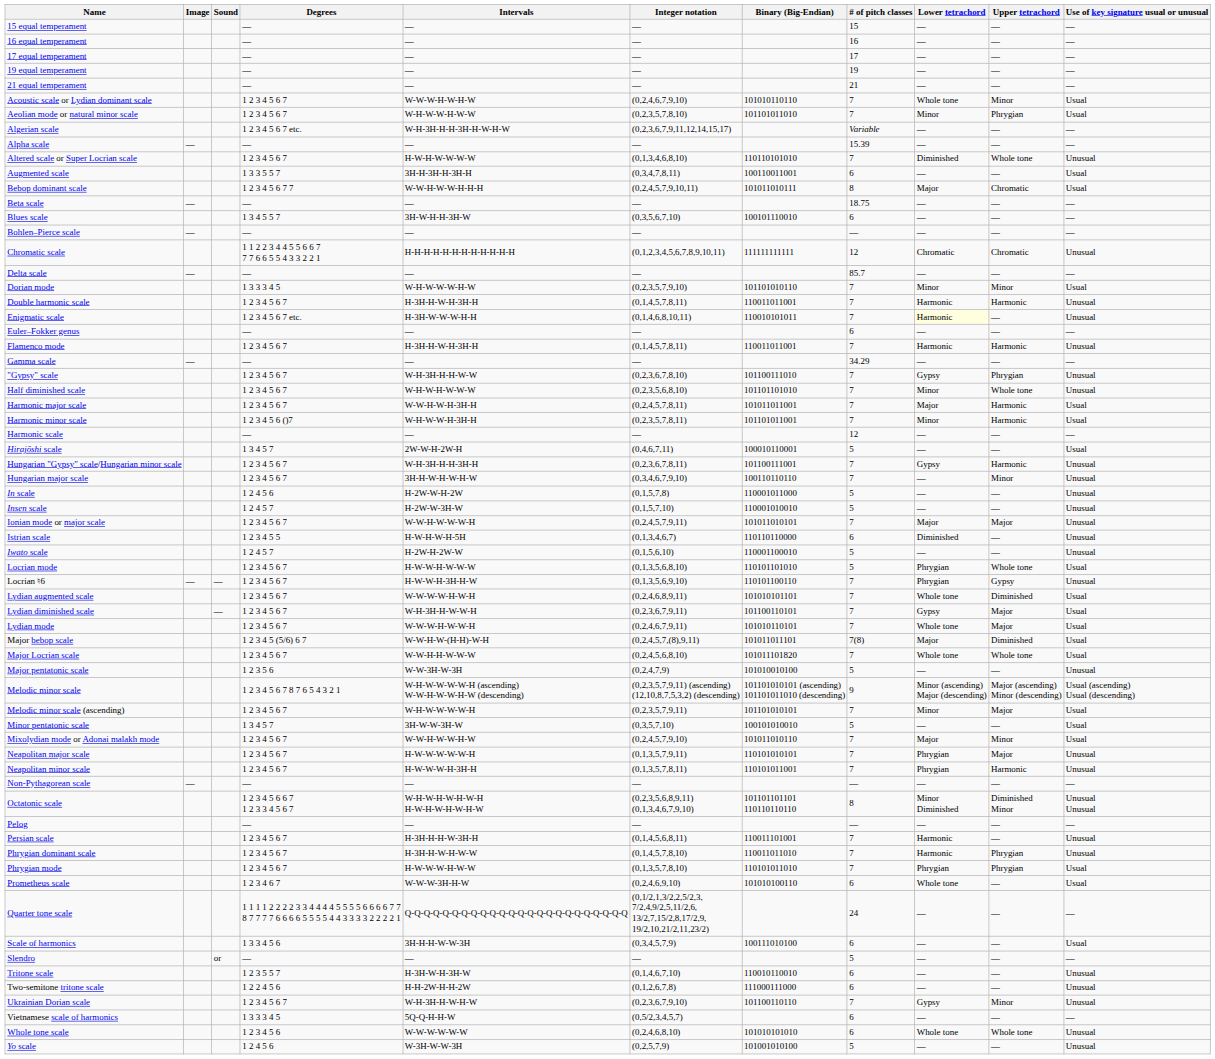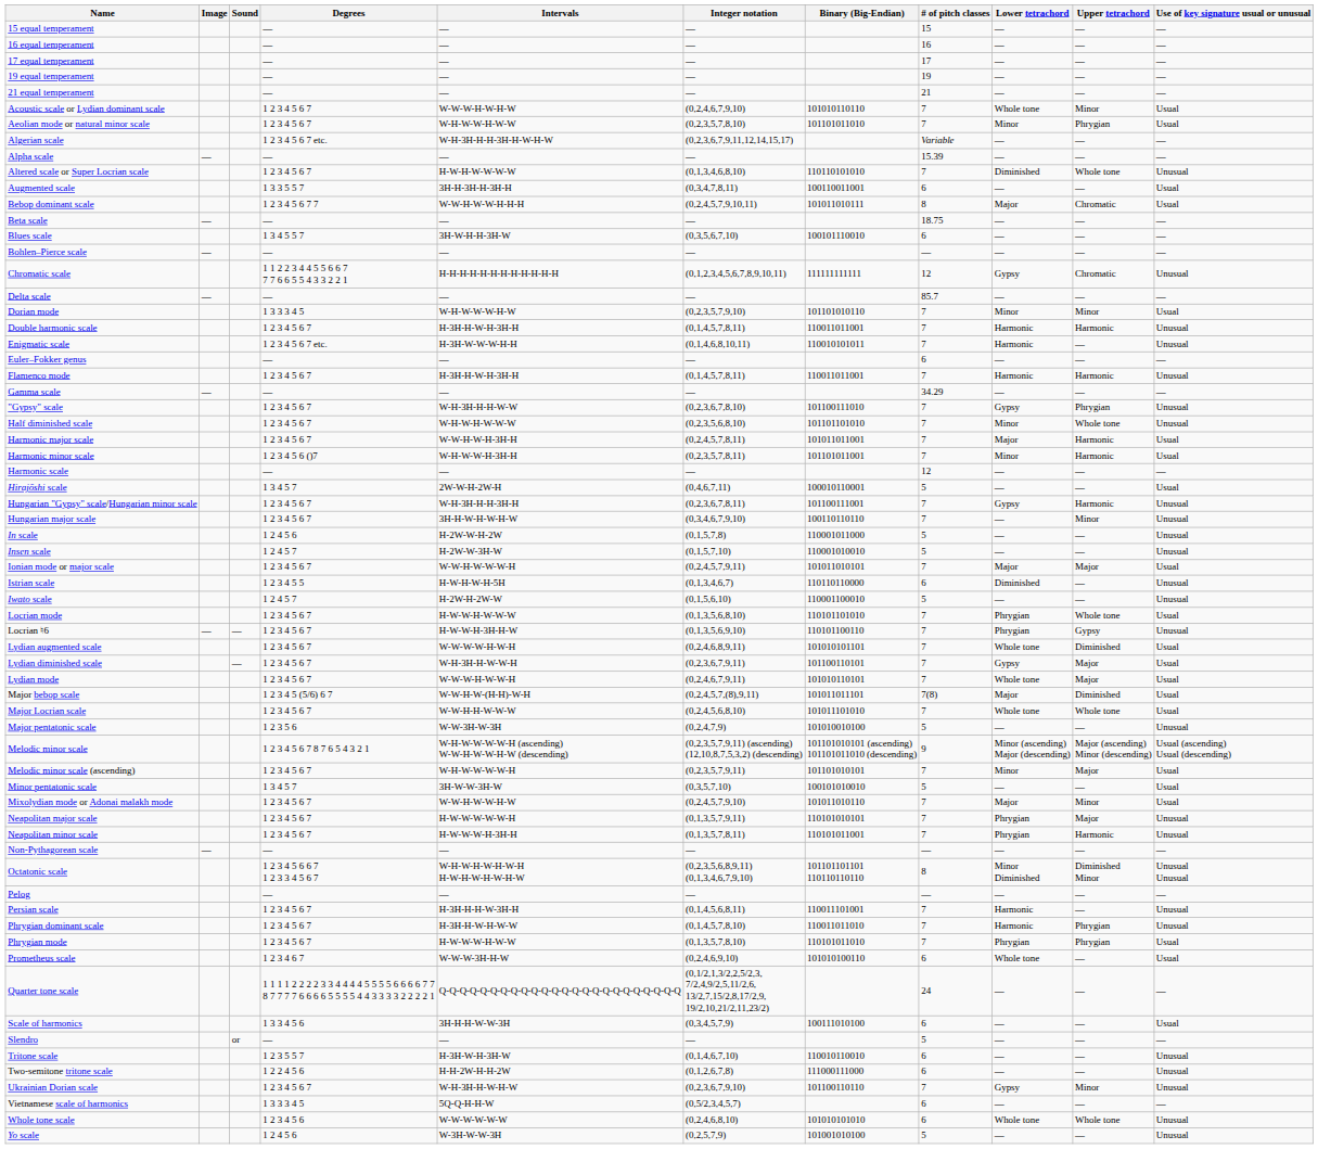Chromatic scale | Lower tetrachord: Chromatic -> Gypsy
Enigmatic scale | Lower tetrachord: lightyellow background -> no background
Ionian mode or major scale | Use of key signature usual or unusual: Unusual -> Usual
Locrian mode | # of pitch classes: 5 -> 7
Major Locrian scale | Binary (Big-Endian): 101011101820 -> 101011101010
